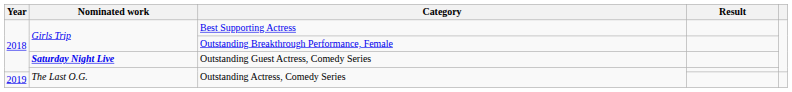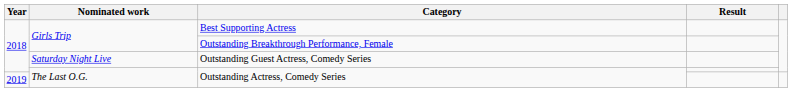Outstanding Guest Actress, Comedy Series | Nominated work: bold -> normal
